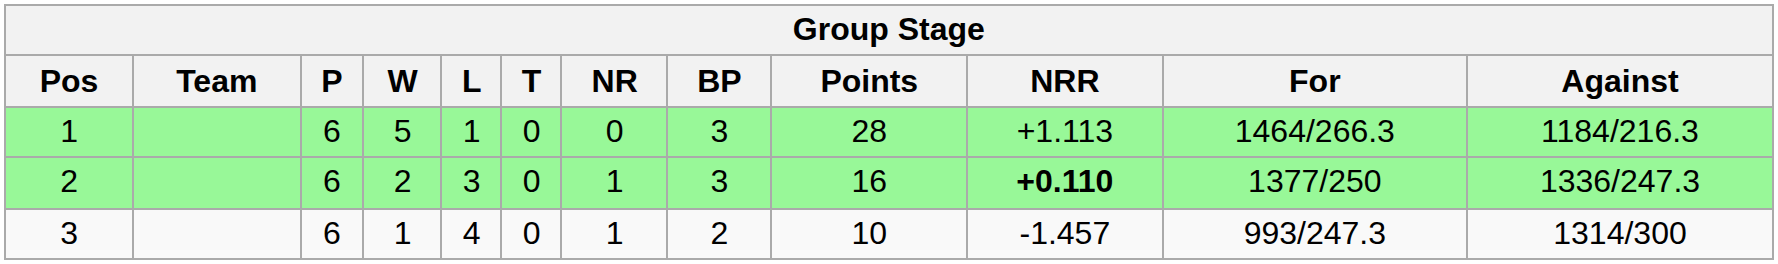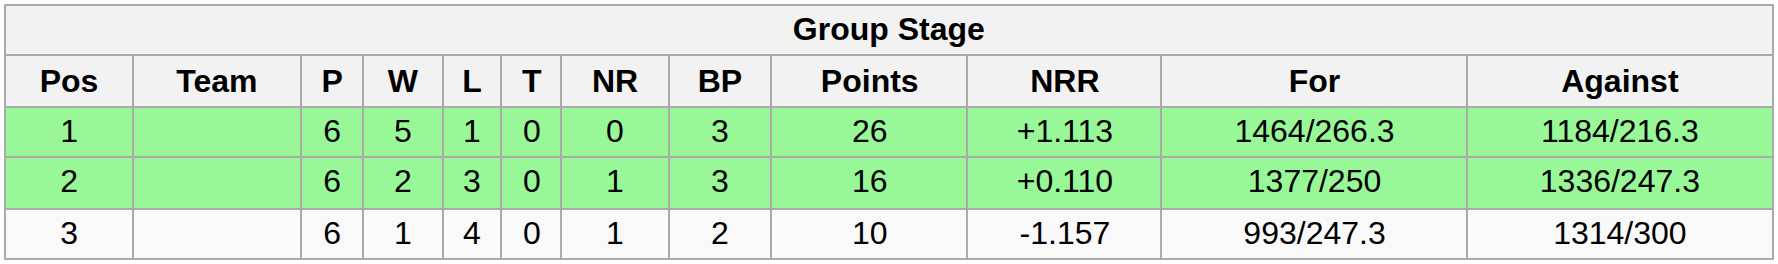row 3 | Points: 28 -> 26
row 4 | NRR: bold -> normal
row 5 | NRR: -1.457 -> -1.157
